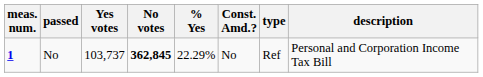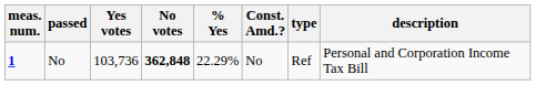row 2 | Yes votes: 103,737 -> 103,736
row 2 | No votes: 362,845 -> 362,848
